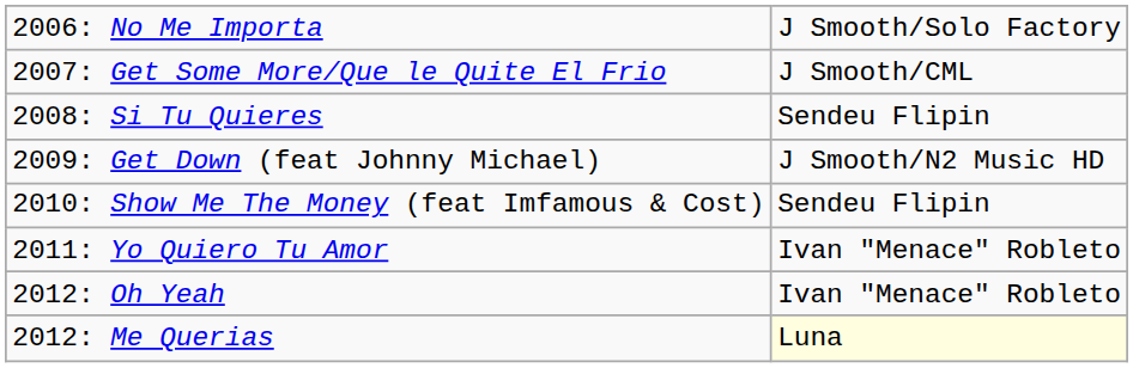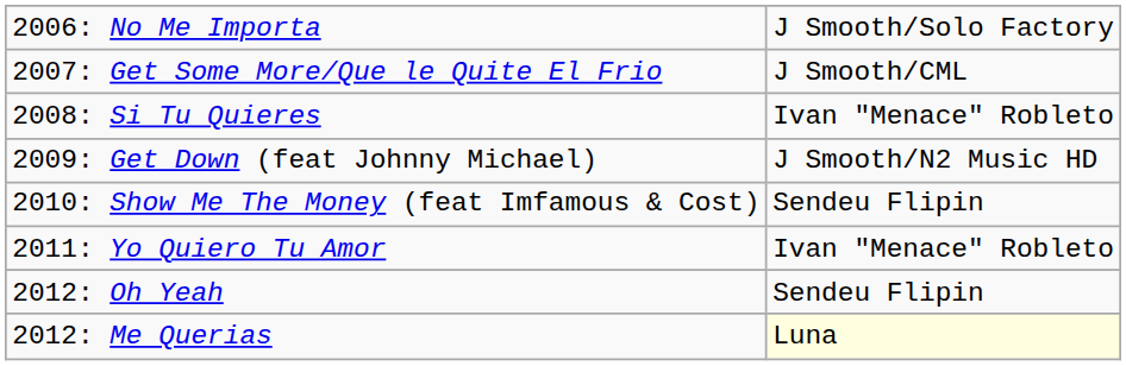2008: Si Tu Quieres | column 2: Sendeu Flipin -> Ivan "Menace" Robleto
2012: Oh Yeah | column 2: Ivan "Menace" Robleto -> Sendeu Flipin
